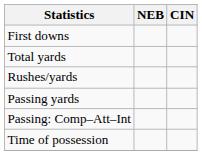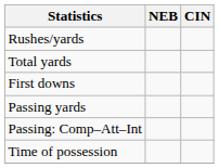rows swapped: First downs <-> Rushes/yards
